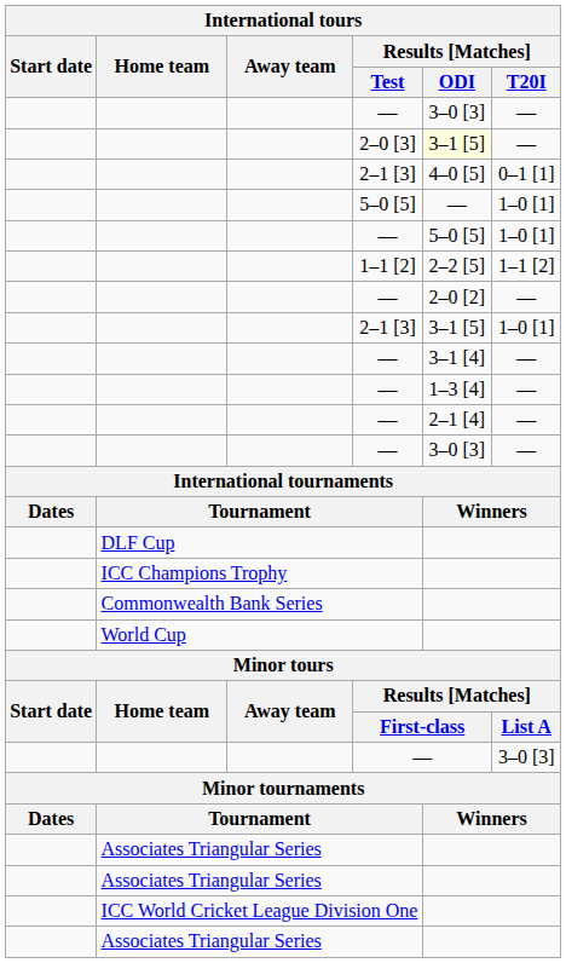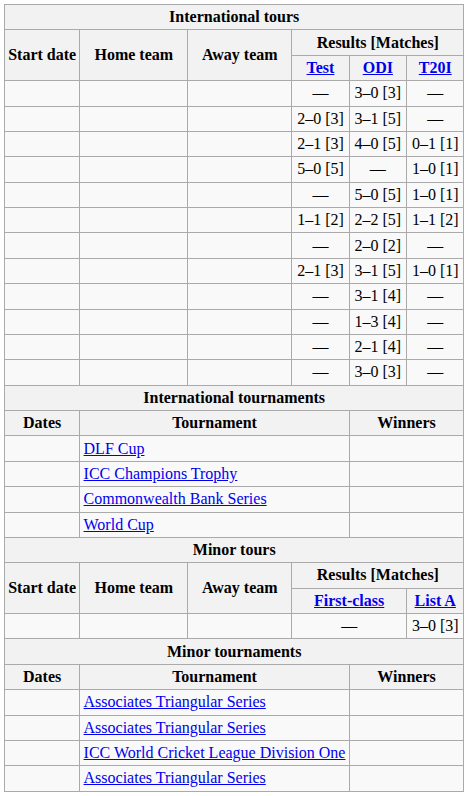2–0 [3] | International tours / Results [Matches] / ODI: lightyellow background -> no background
